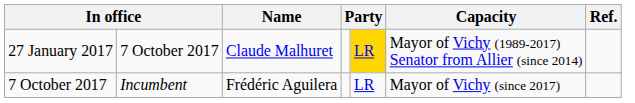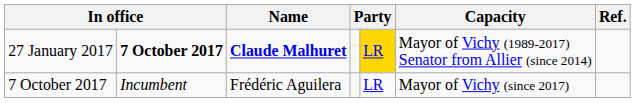27 January 2017 | column 2: normal -> bold
27 January 2017 | Name: normal -> bold
